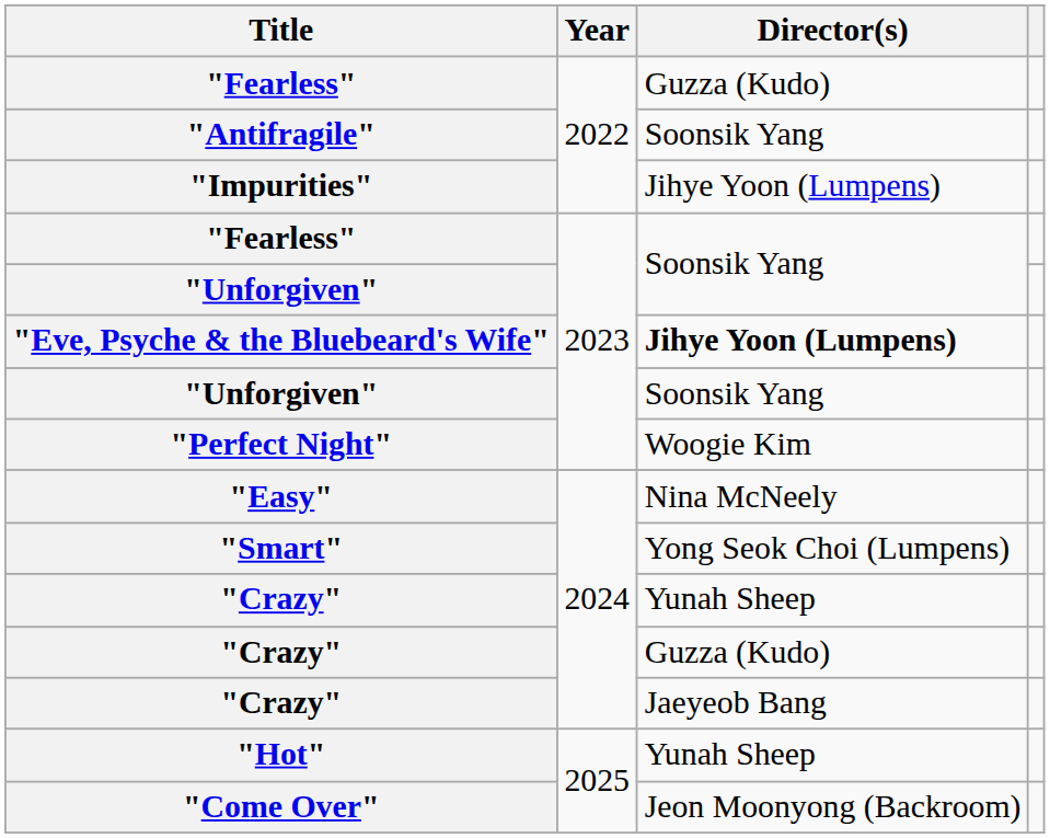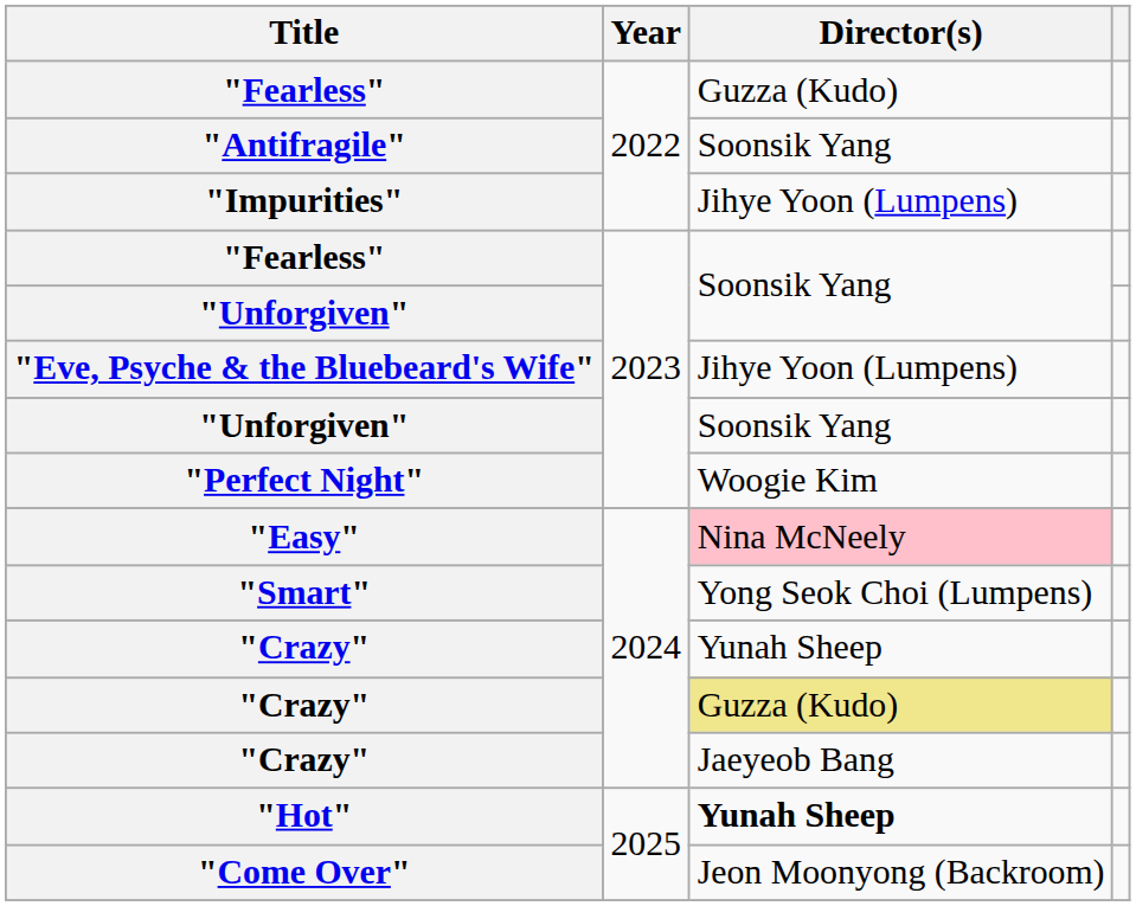"Eve, Psyche & the Bluebeard's Wife" | Director(s): bold -> normal
"Easy" | Director(s): no background -> pink background
"Crazy" / Guzza (Kudo) | Director(s): no background -> khaki background
"Hot" | Director(s): normal -> bold
